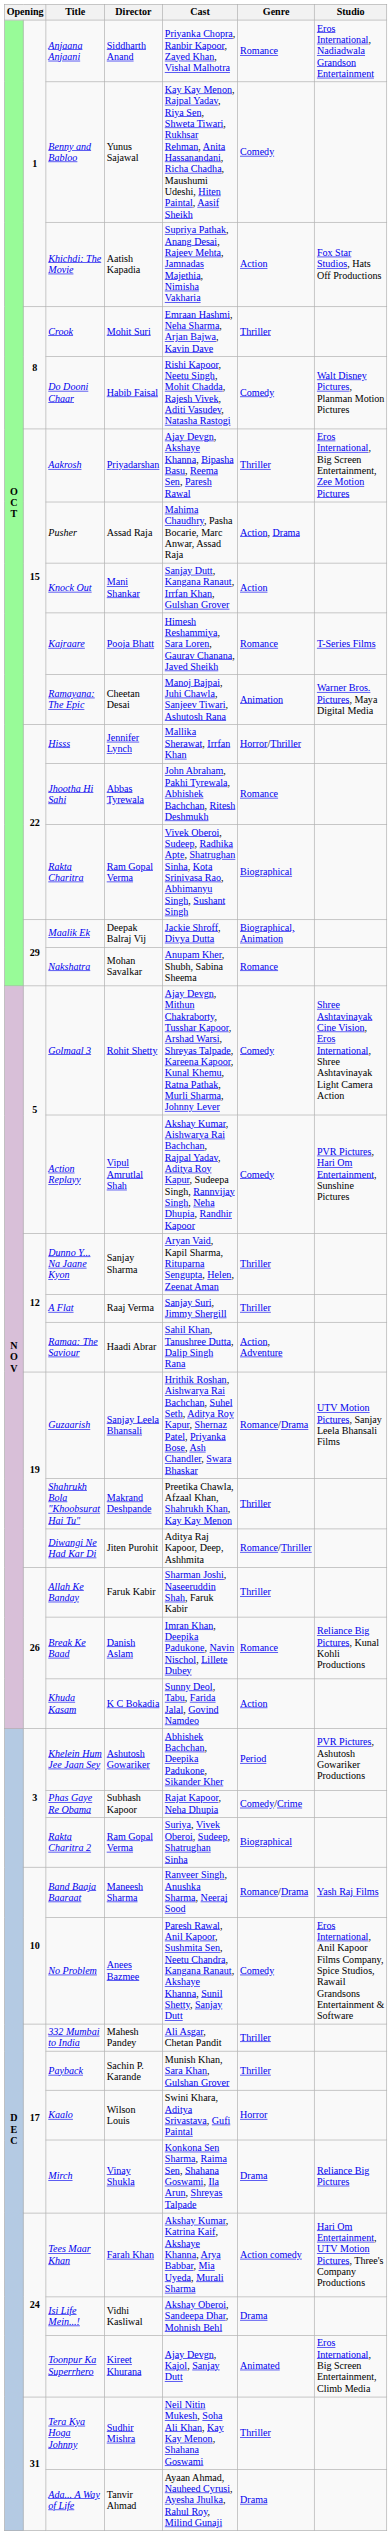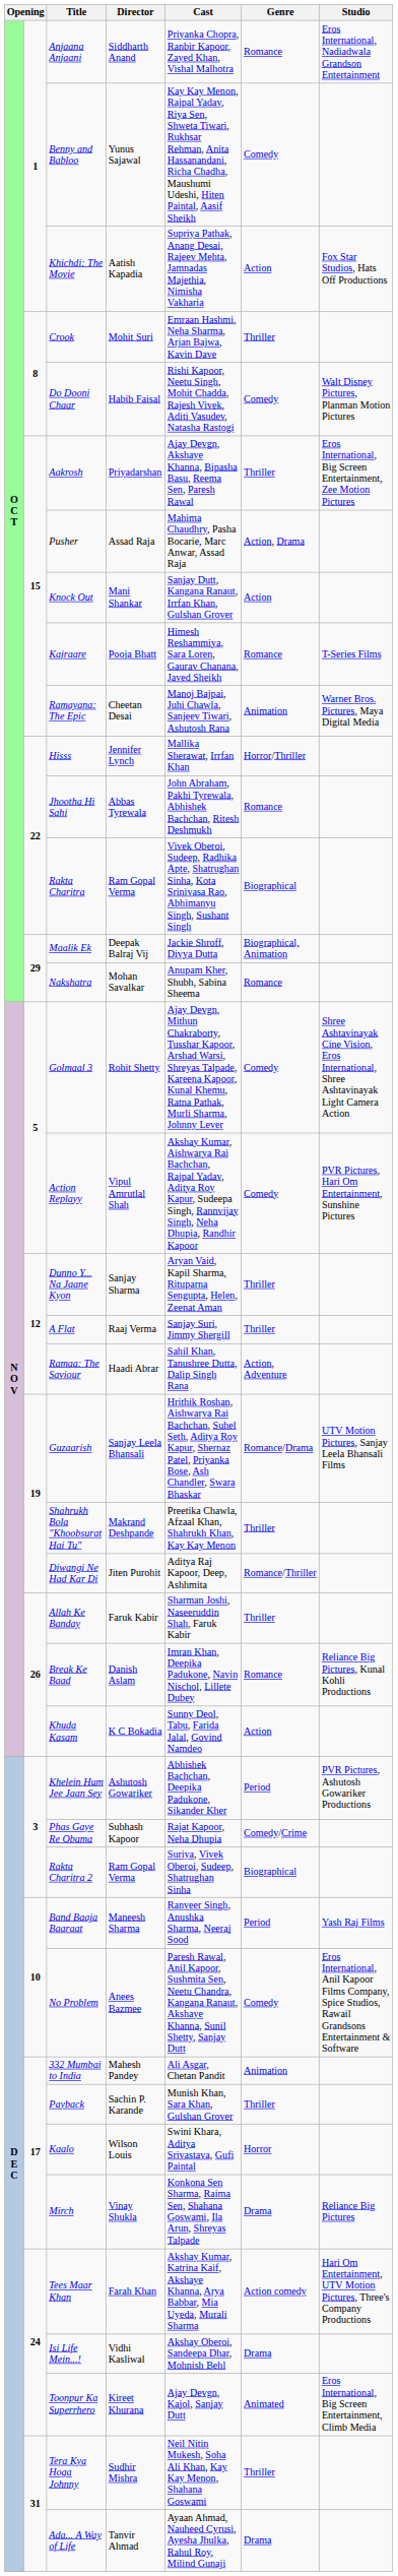Band Baaja Baaraat | Genre: Romance/Drama -> Period
332 Mumbai to India | Genre: Thriller -> Animation
